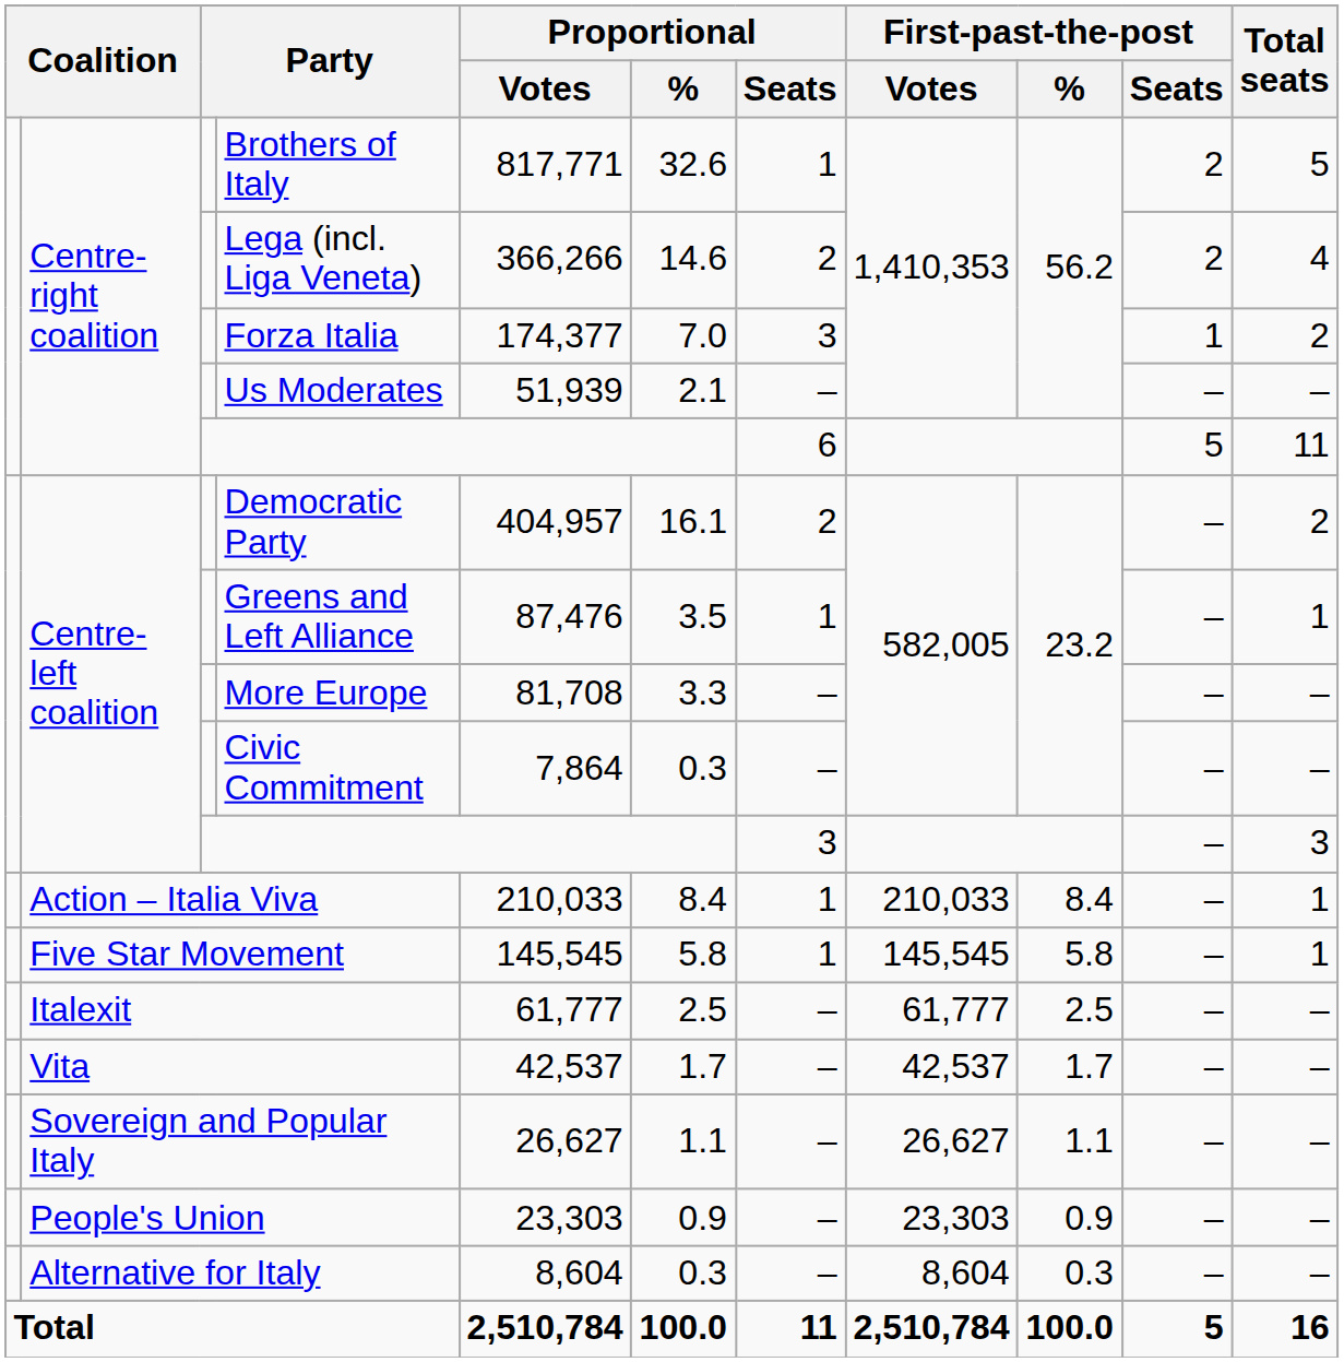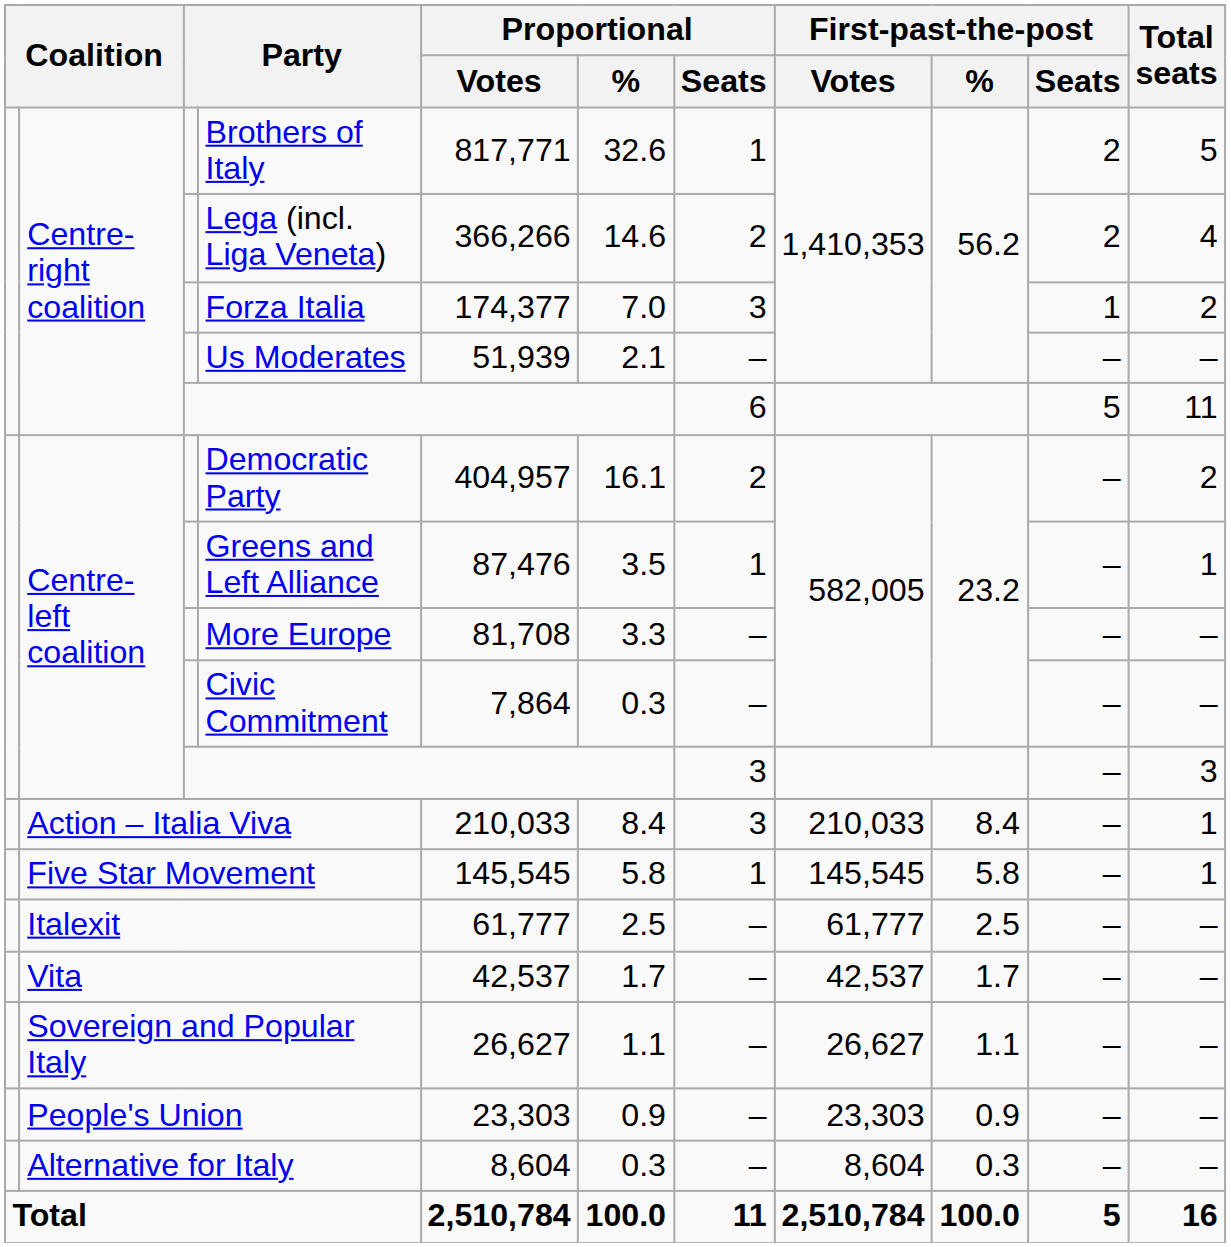Action – Italia Viva | Proportional / Seats: 1 -> 3
